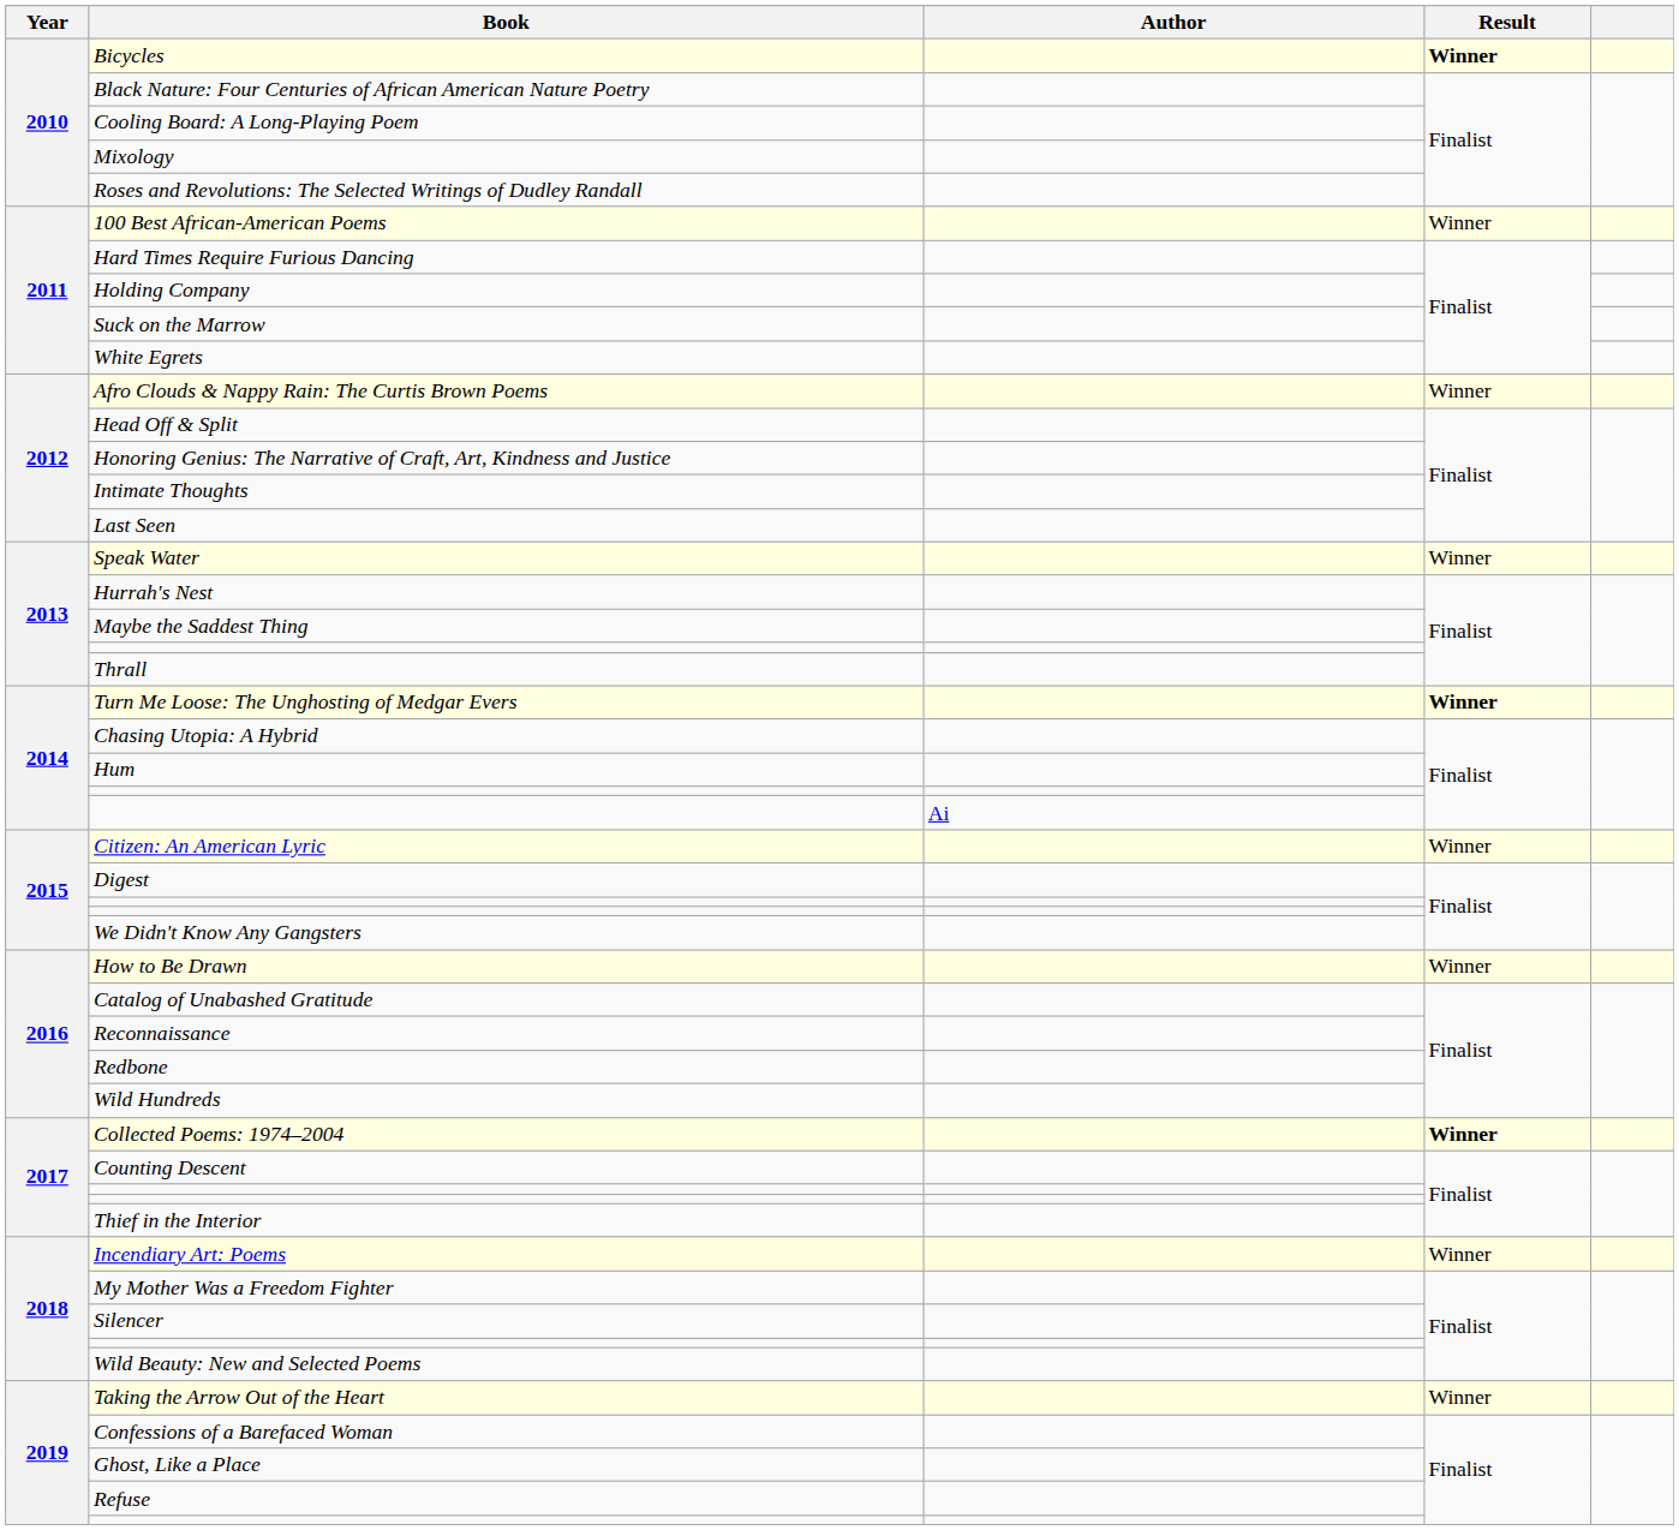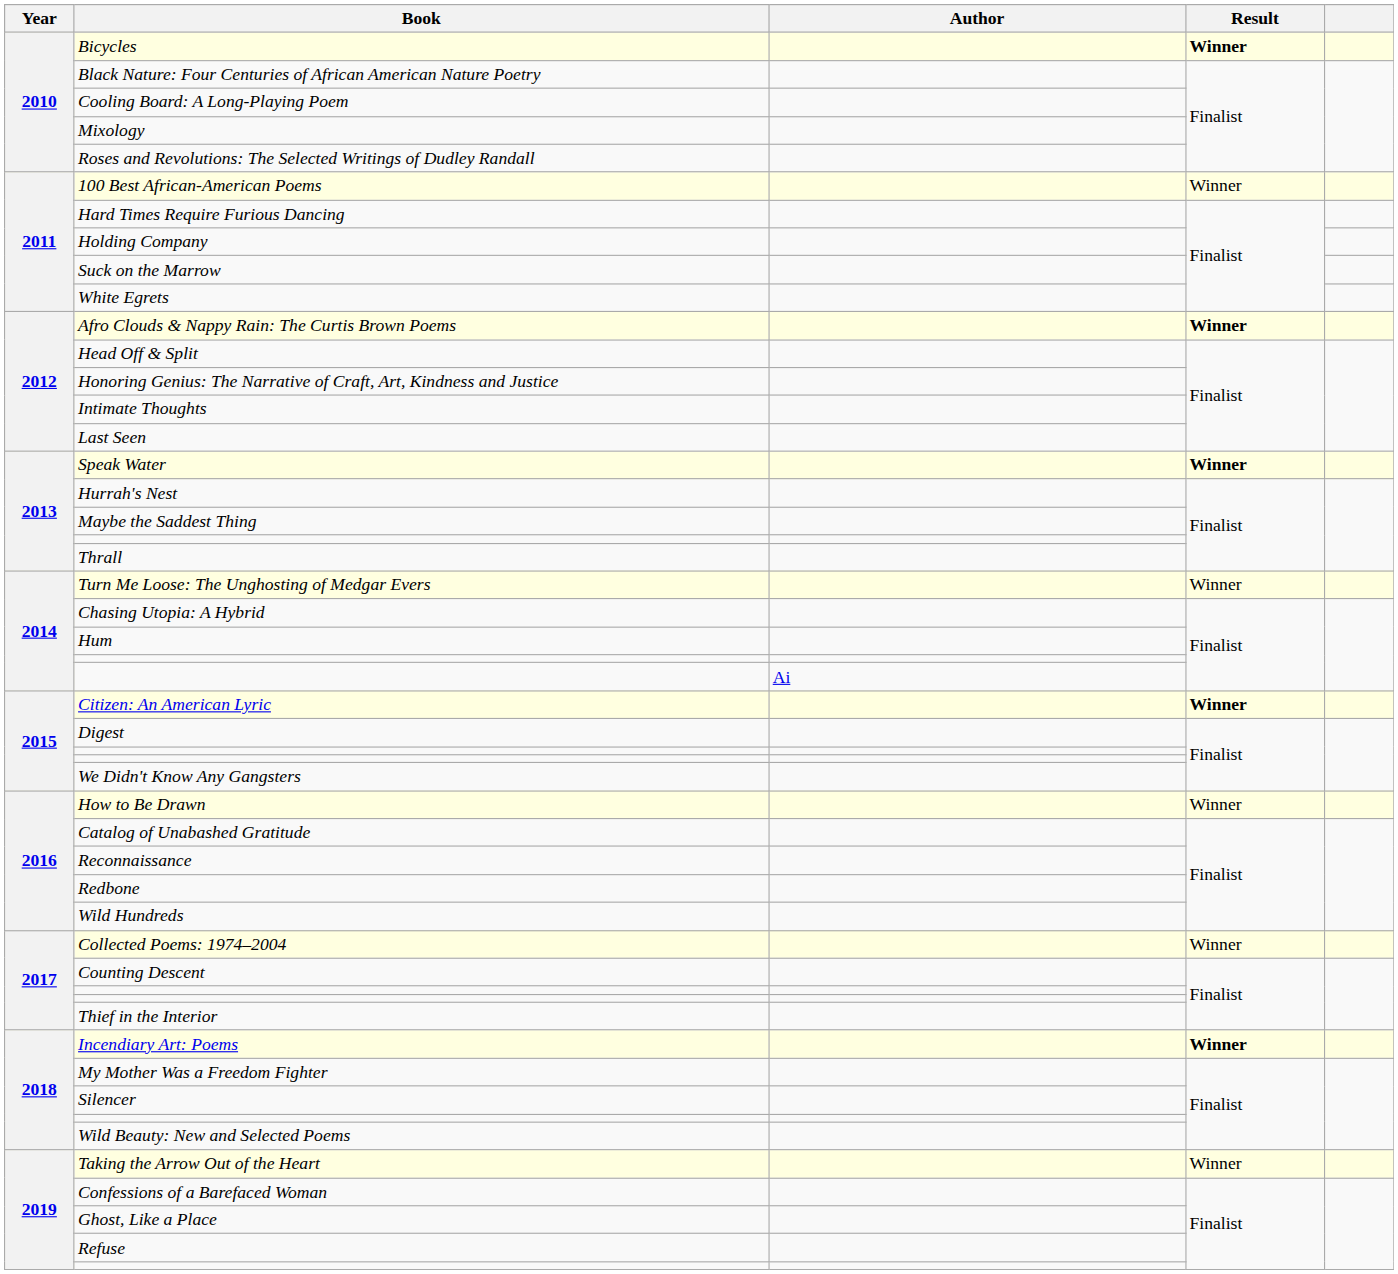Afro Clouds & Nappy Rain: The Curtis Brown Poems | Result: normal -> bold
Speak Water | Result: normal -> bold
Turn Me Loose: The Unghosting of Medgar Evers | Result: bold -> normal
Citizen: An American Lyric | Result: normal -> bold
Collected Poems: 1974–2004 | Result: bold -> normal
Incendiary Art: Poems | Result: normal -> bold
